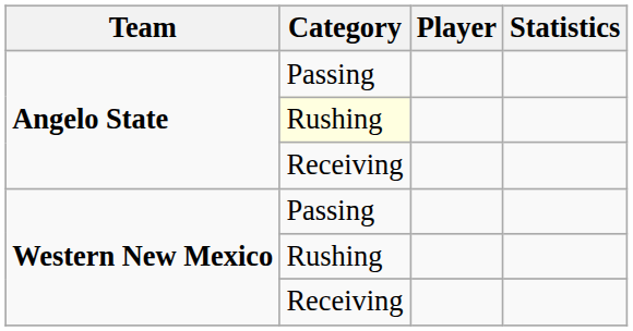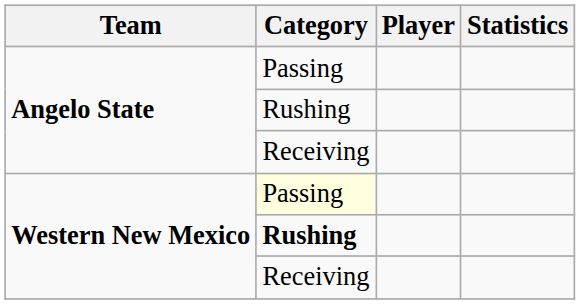Angelo State / Rushing | Category: lightyellow background -> no background
Western New Mexico / Passing | Category: no background -> lightyellow background
Western New Mexico / Rushing | Category: normal -> bold
